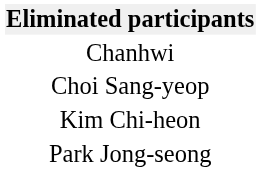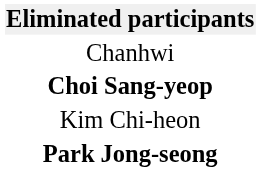Choi Sang-yeop | column 1: normal -> bold
Park Jong-seong | column 1: normal -> bold
